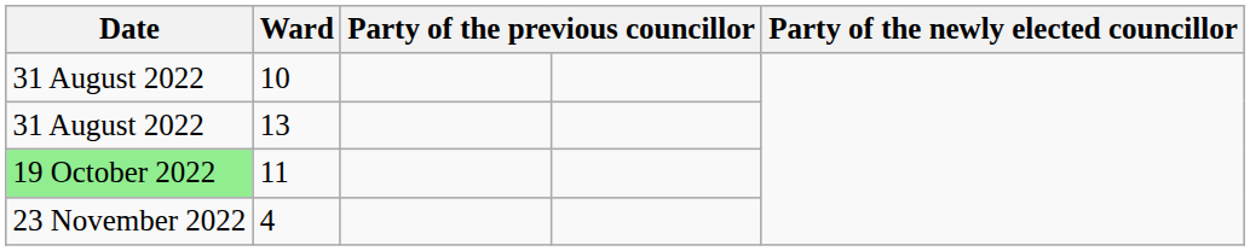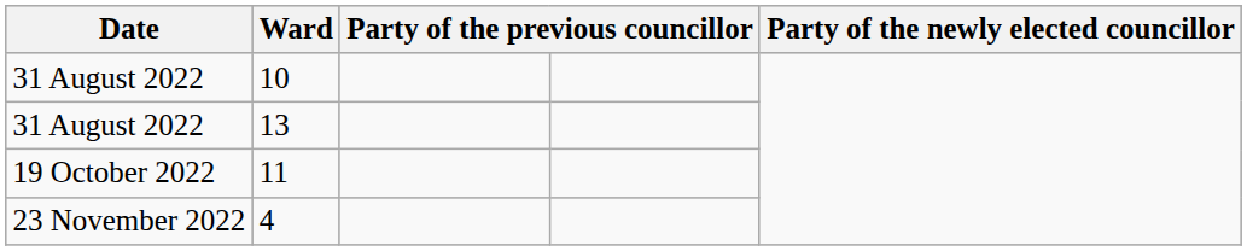11 | Date: lightgreen background -> no background
